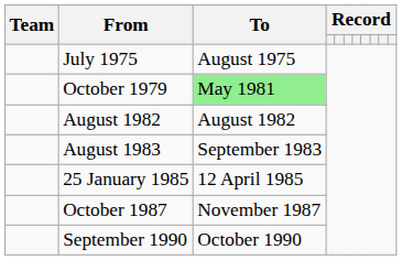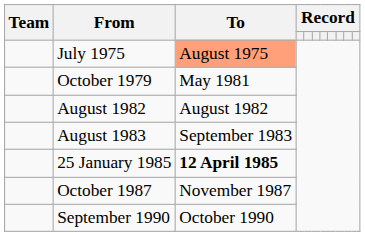July 1975 | To: no background -> lightsalmon background
October 1979 | To: lightgreen background -> no background
25 January 1985 | To: normal -> bold
